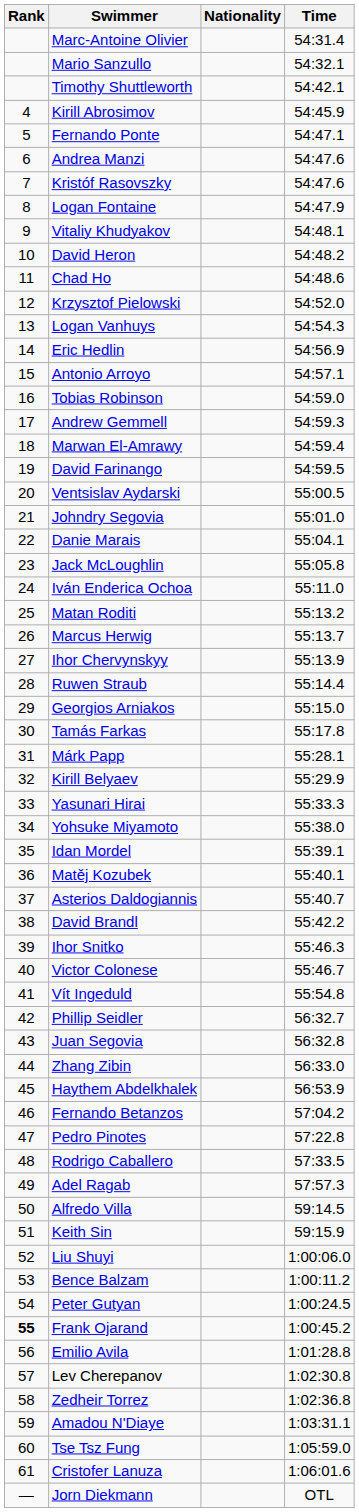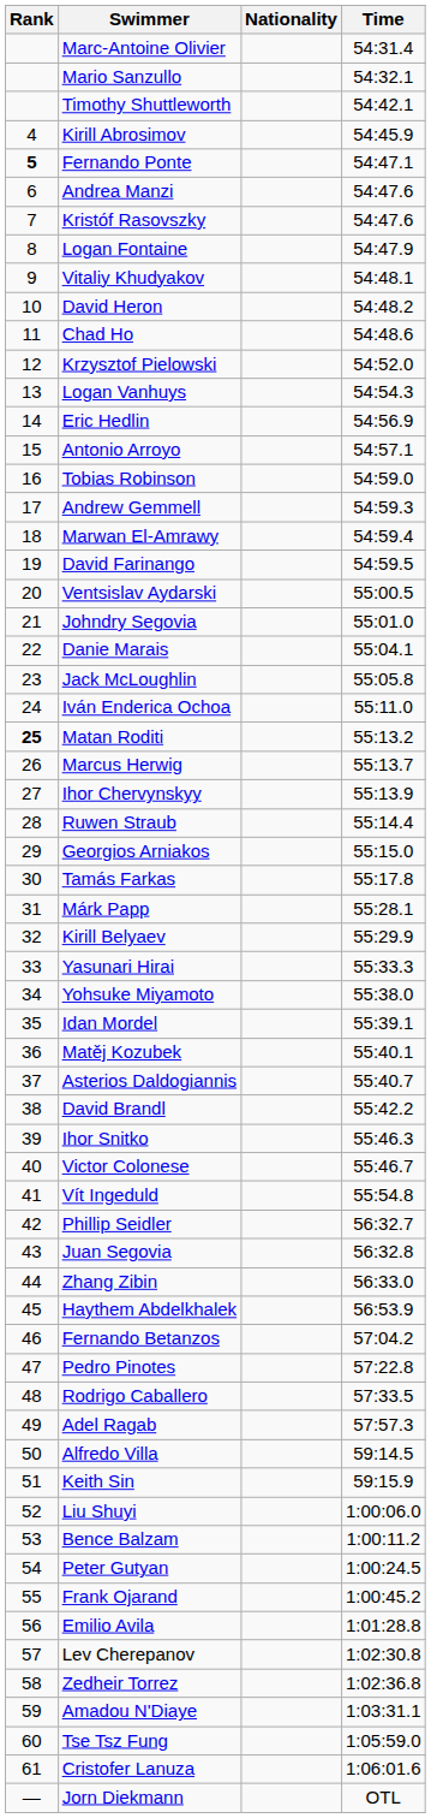Fernando Ponte | Rank: normal -> bold
Matan Roditi | Rank: normal -> bold
Frank Ojarand | Rank: bold -> normal
